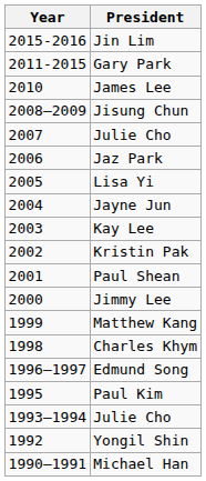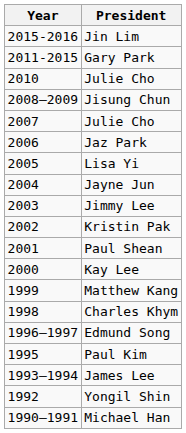row 4 | President: James Lee -> Julie Cho
row 10 | President: Kay Lee -> Jimmy Lee
row 13 | President: Jimmy Lee -> Kay Lee
row 18 | President: Julie Cho -> James Lee
